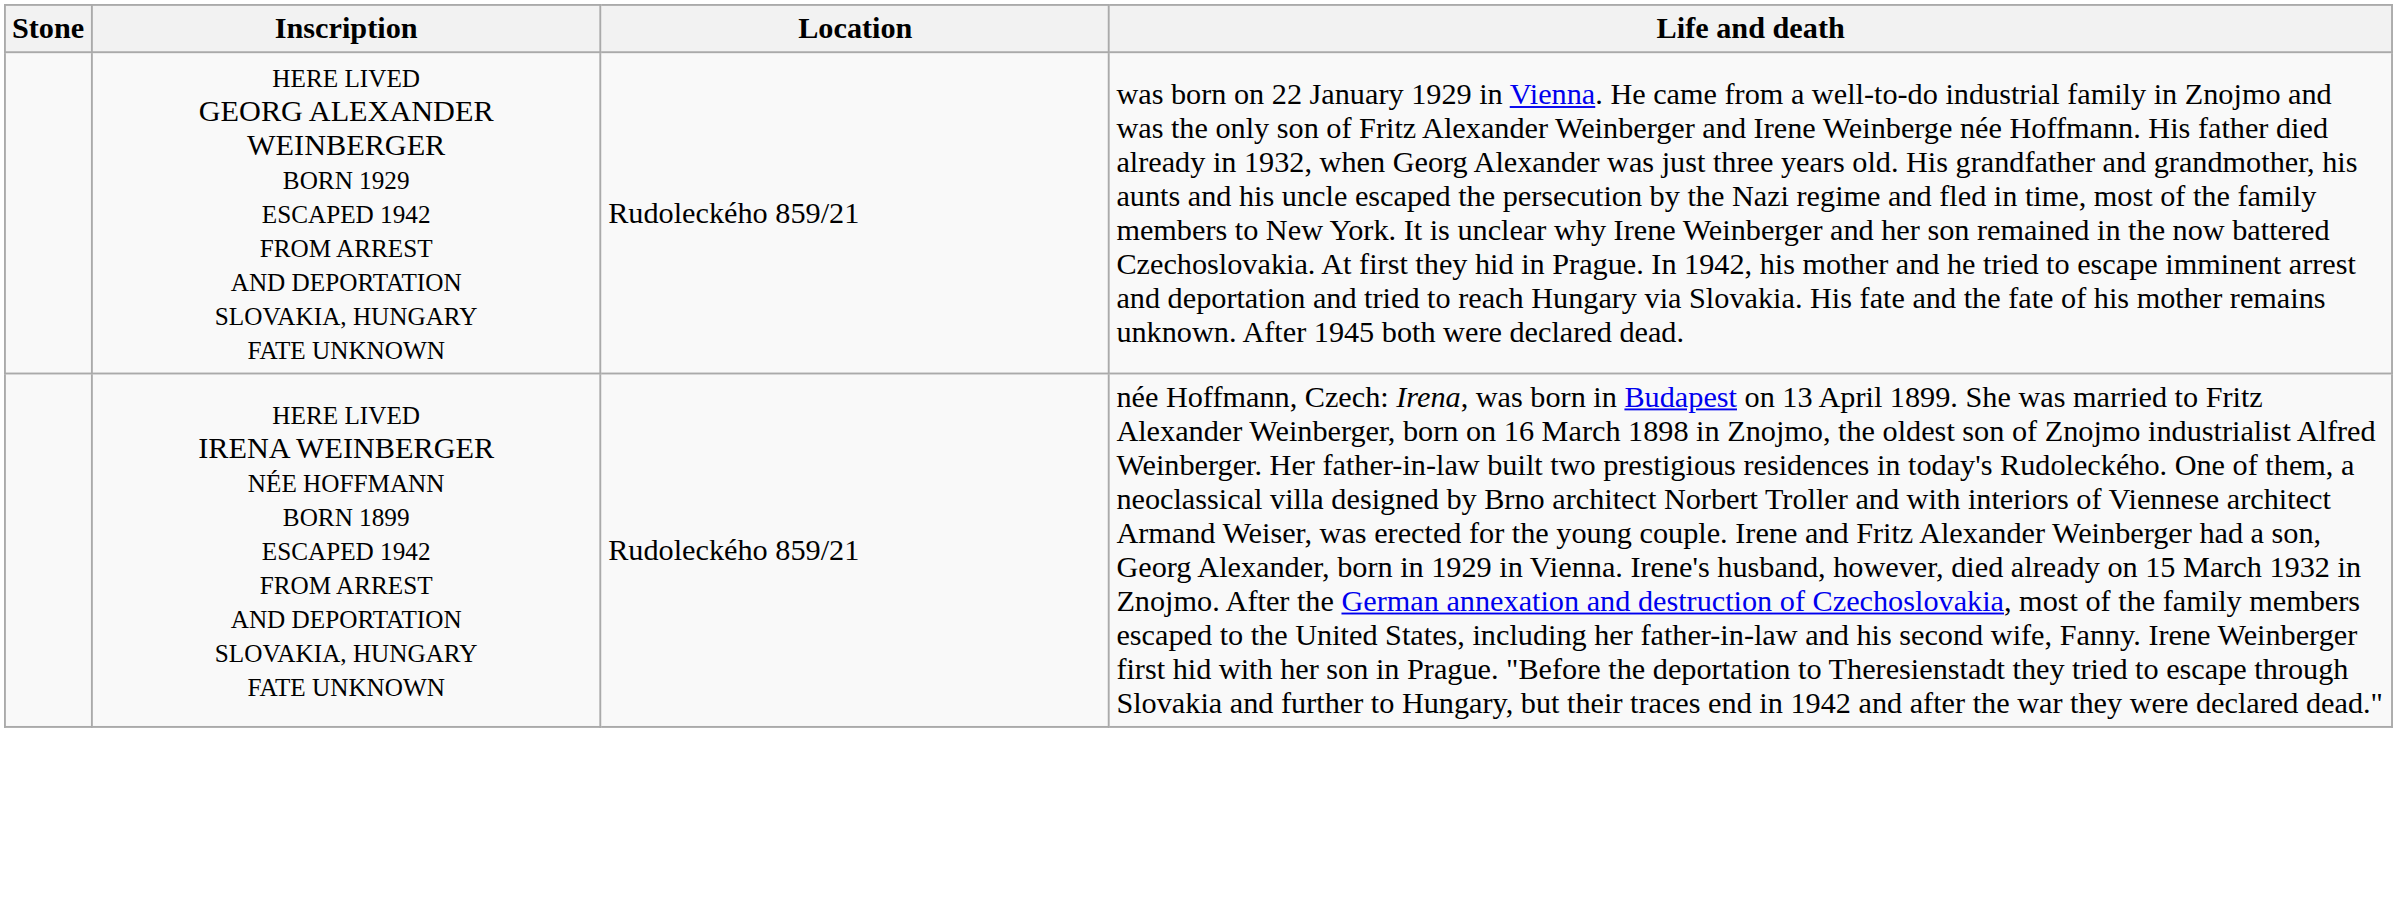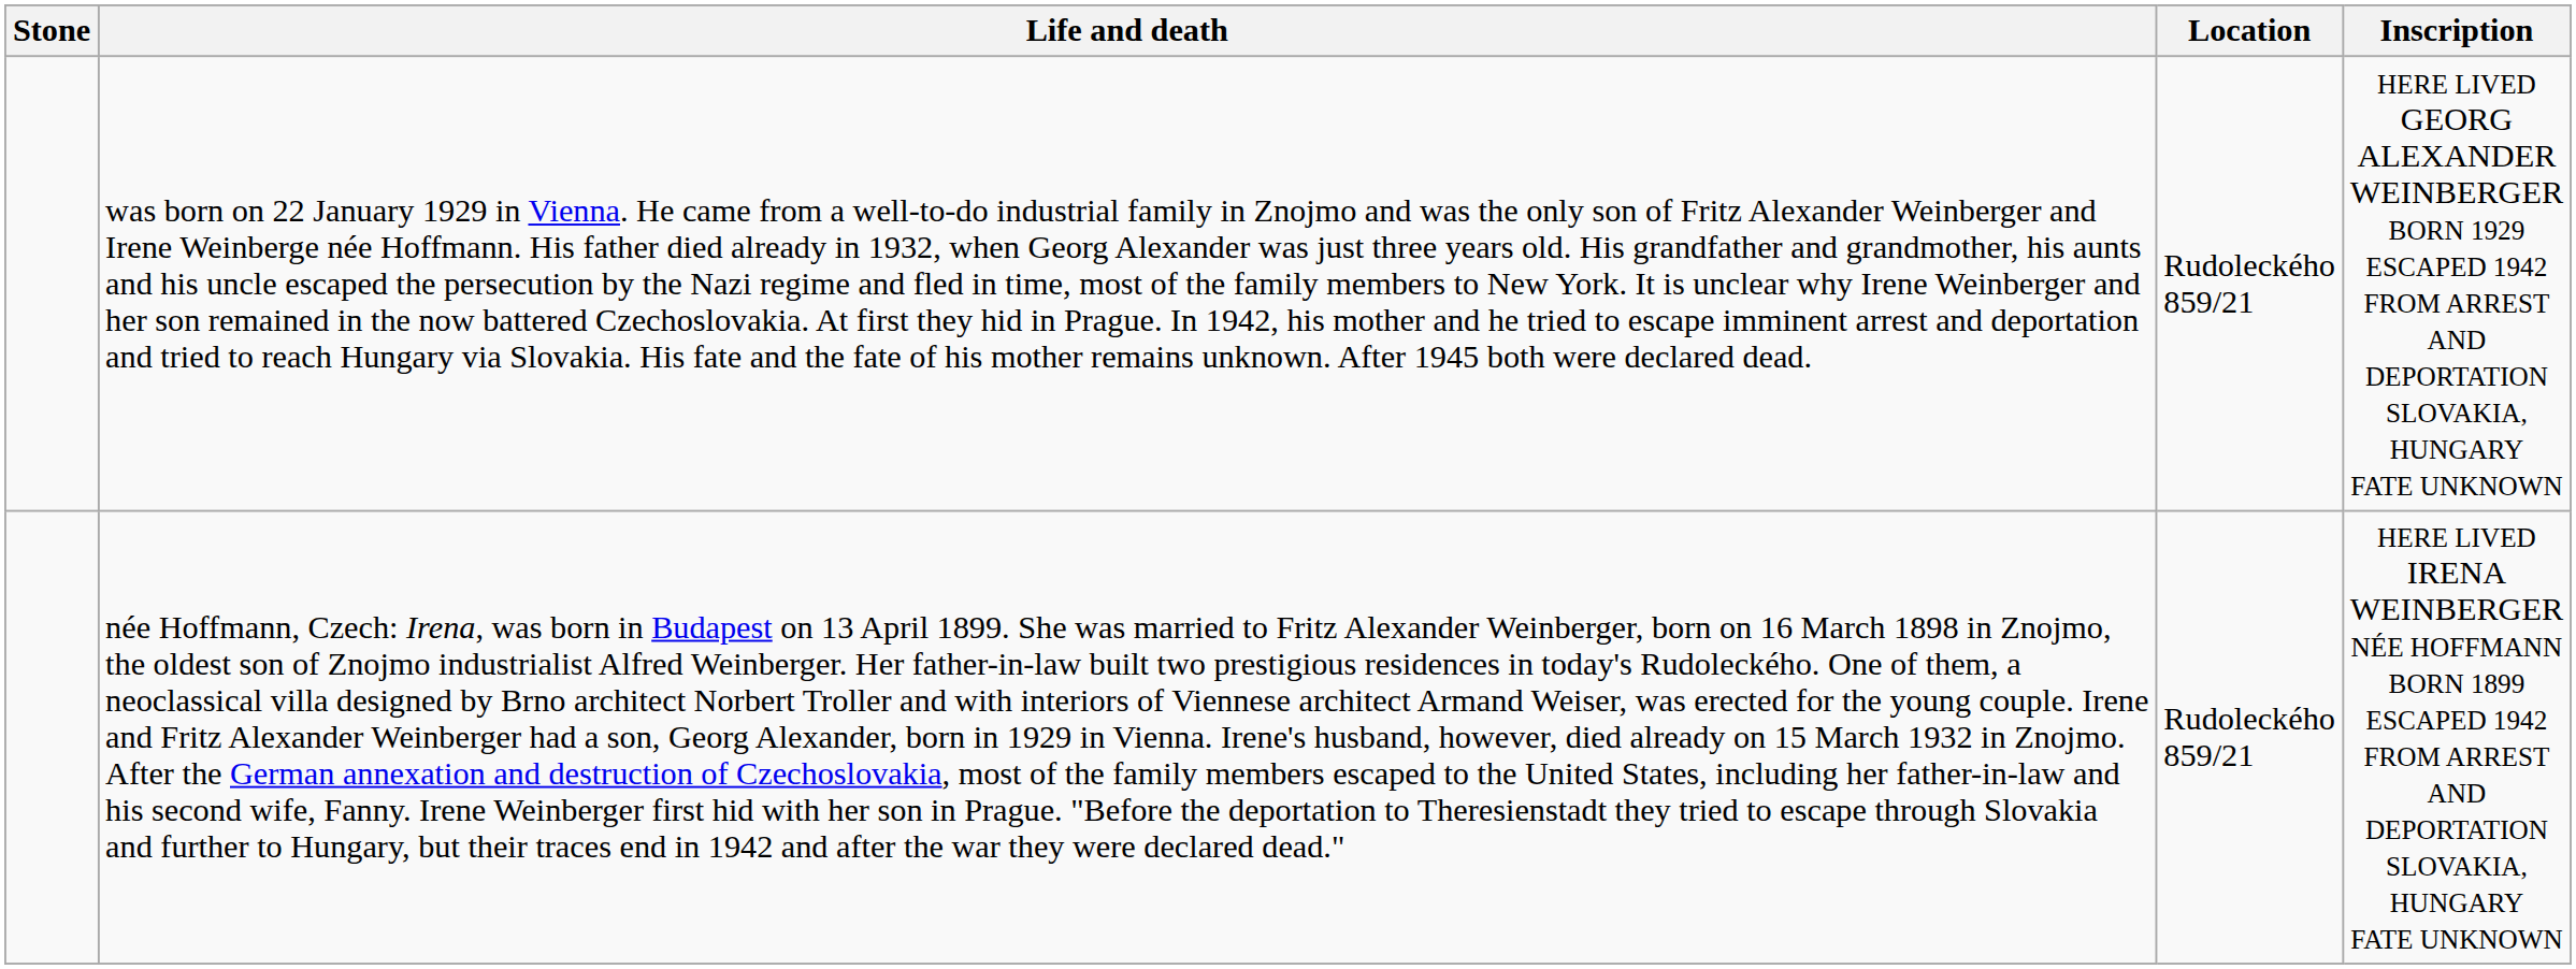columns swapped: Inscription <-> Life and death
